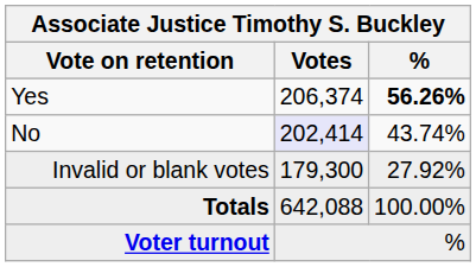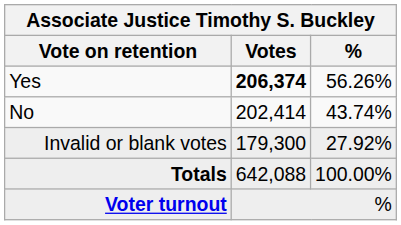Yes | Votes: normal -> bold
Yes | %: bold -> normal
No | Votes: lavender background -> no background
